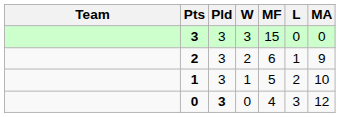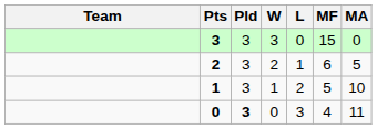columns swapped: L <-> MF
row 3 | MA: 9 -> 5
row 5 | MA: 12 -> 11
